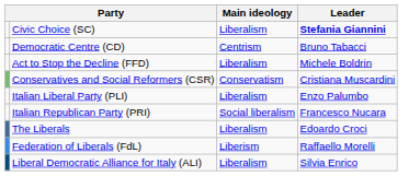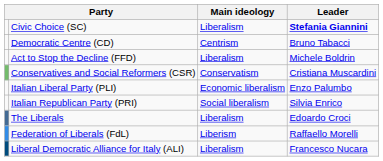Italian Liberal Party (PLI) | Main ideology: Liberalism -> Economic liberalism
Italian Republican Party (PRI) | Leader: Francesco Nucara -> Silvia Enrico
Liberal Democratic Alliance for Italy (ALI) | Leader: Silvia Enrico -> Francesco Nucara
